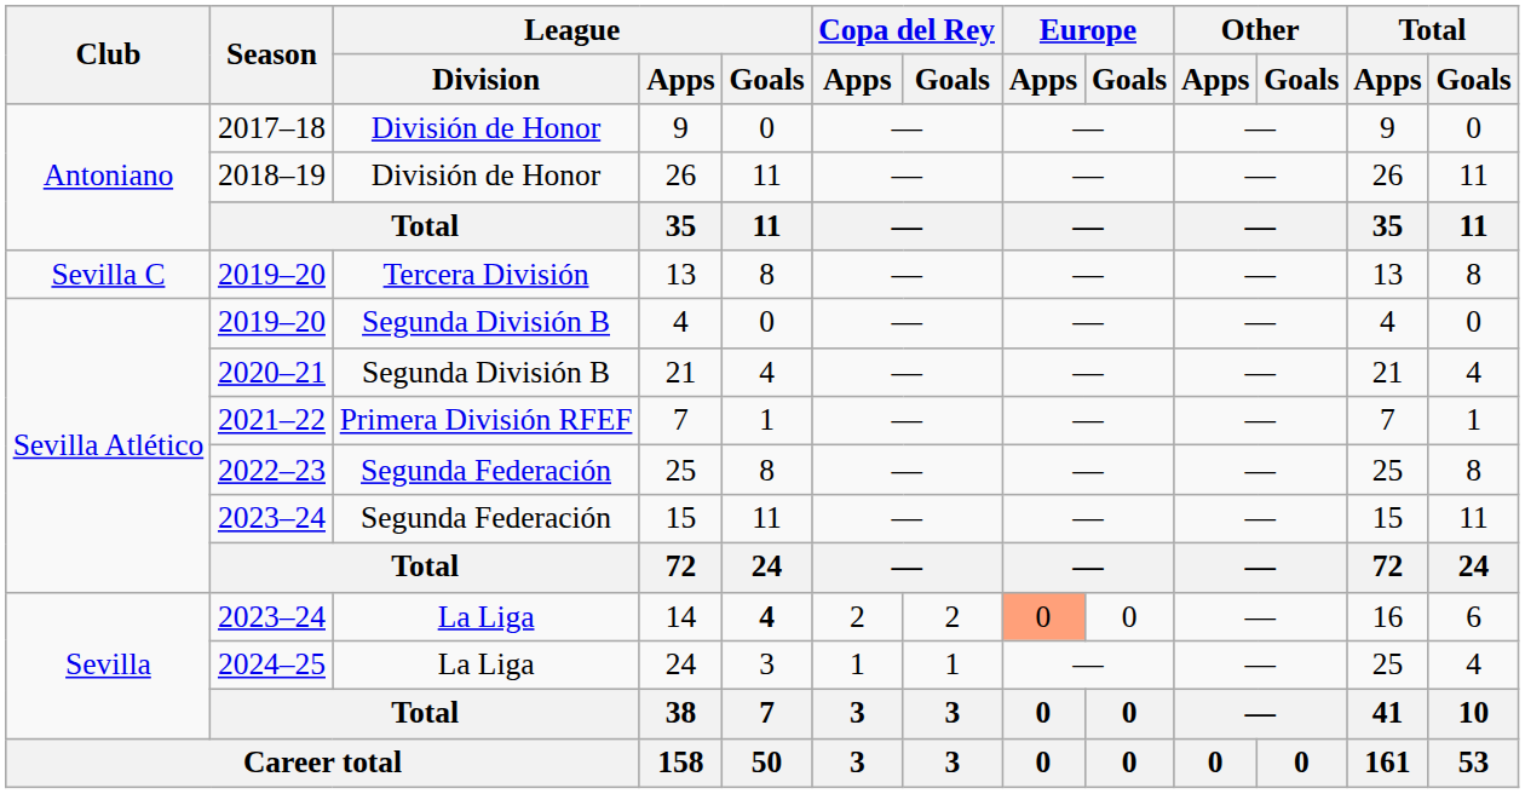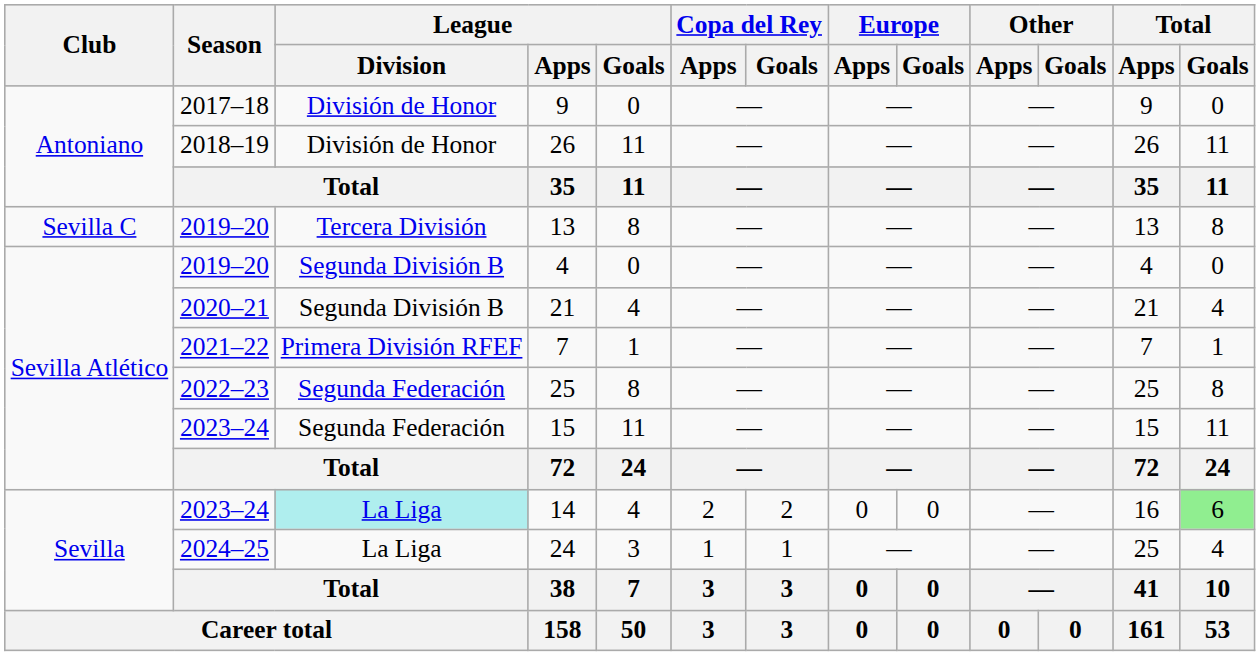14 | League / Division: no background -> paleturquoise background
14 | League / Goals: bold -> normal
14 | Europe / Apps: lightsalmon background -> no background
14 | Total / Goals: no background -> lightgreen background
